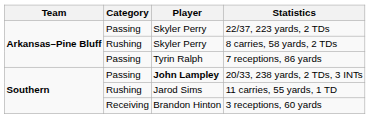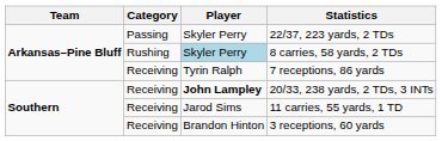8 carries, 58 yards, 2 TDs | Player: no background -> lightblue background
7 receptions, 86 yards | Category: Passing -> Receiving
20/33, 238 yards, 2 TDs, 3 INTs | Category: Passing -> Receiving
11 carries, 55 yards, 1 TD | Category: Rushing -> Receiving
